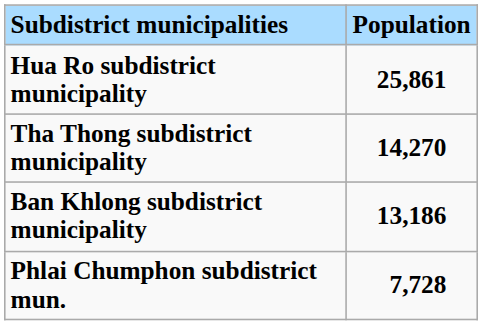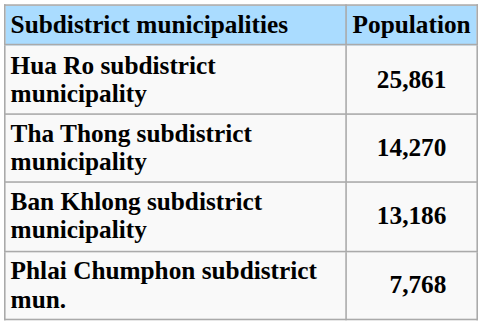Phlai Chumphon subdistrict mun. | Population: 7,728 -> 7,768
